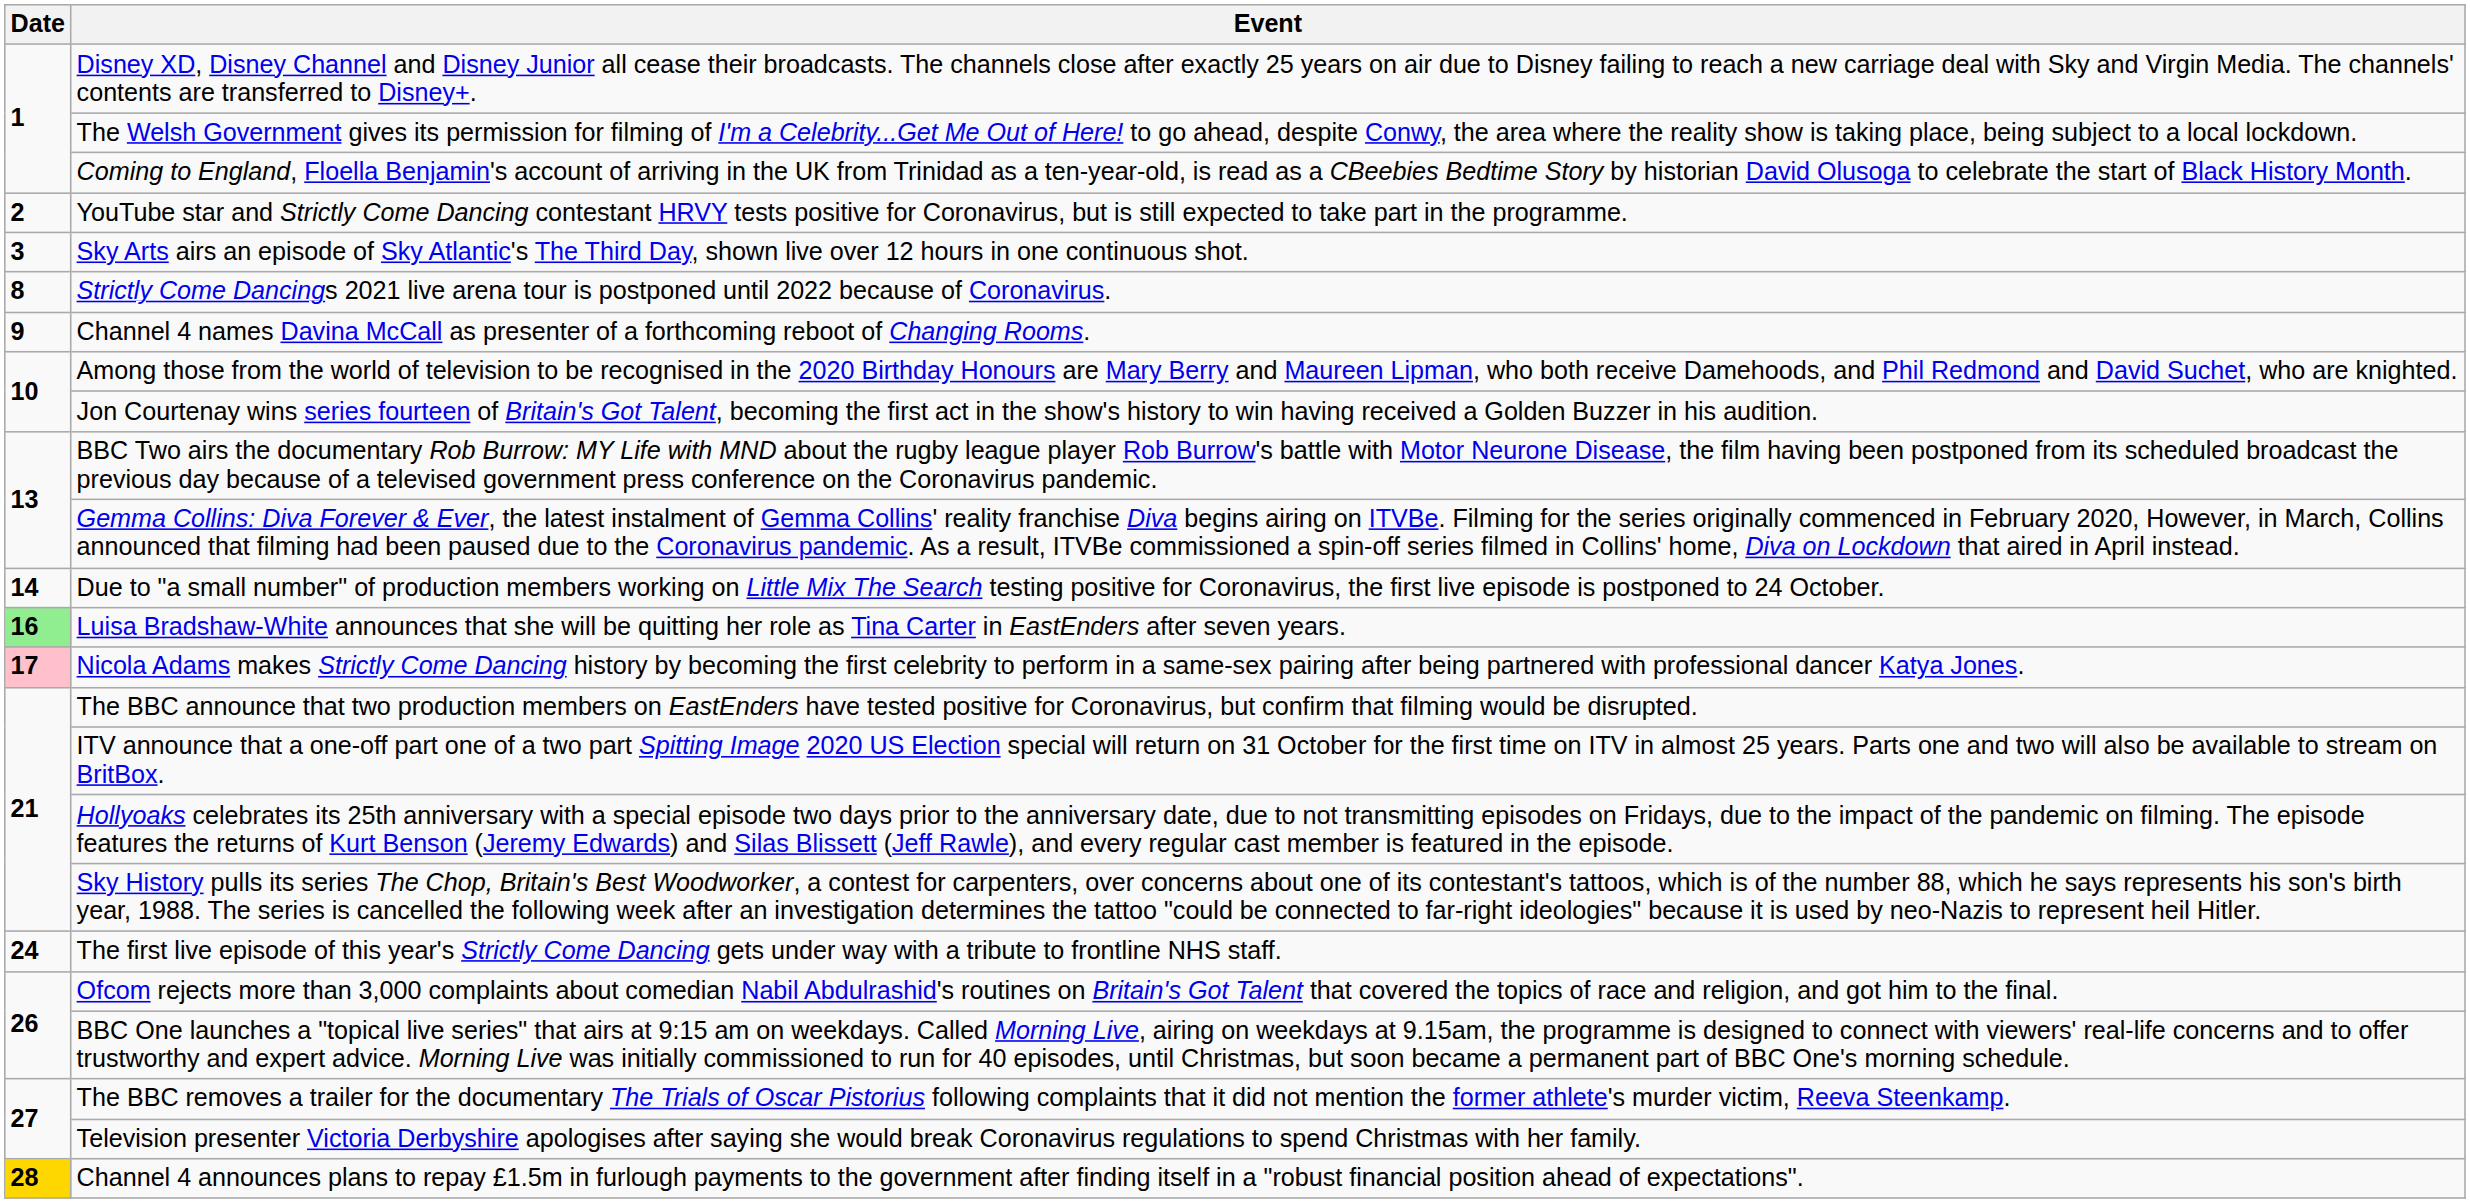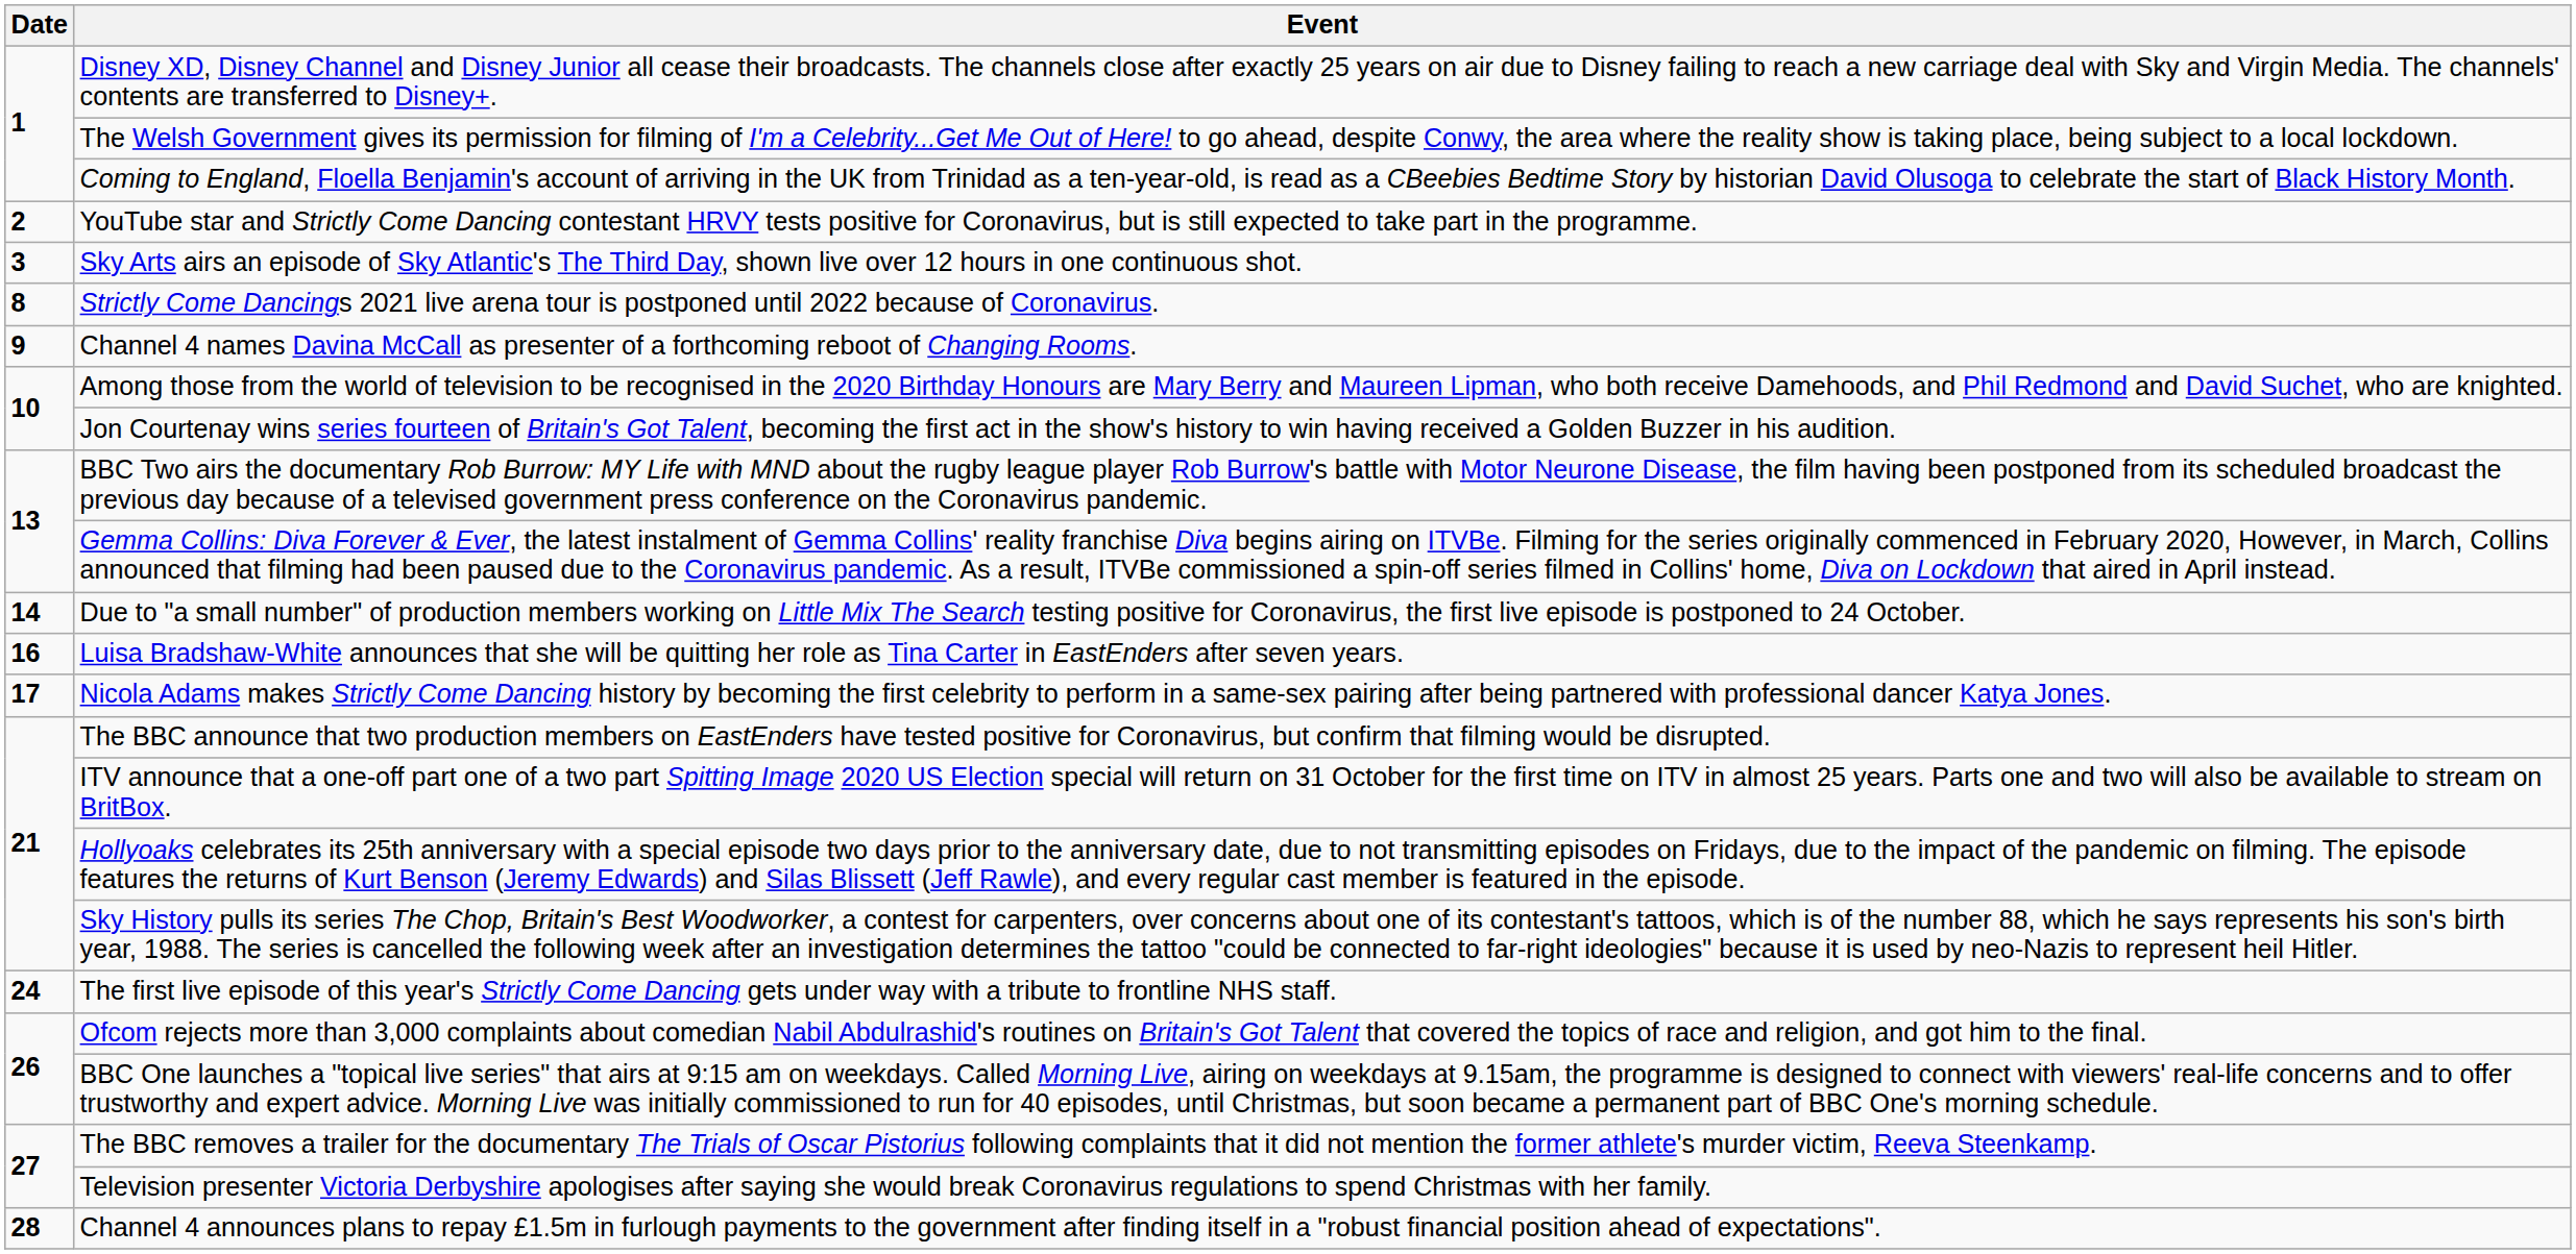row 14 | Date: lightgreen background -> no background
row 15 | Date: pink background -> no background
row 25 | Date: gold background -> no background
